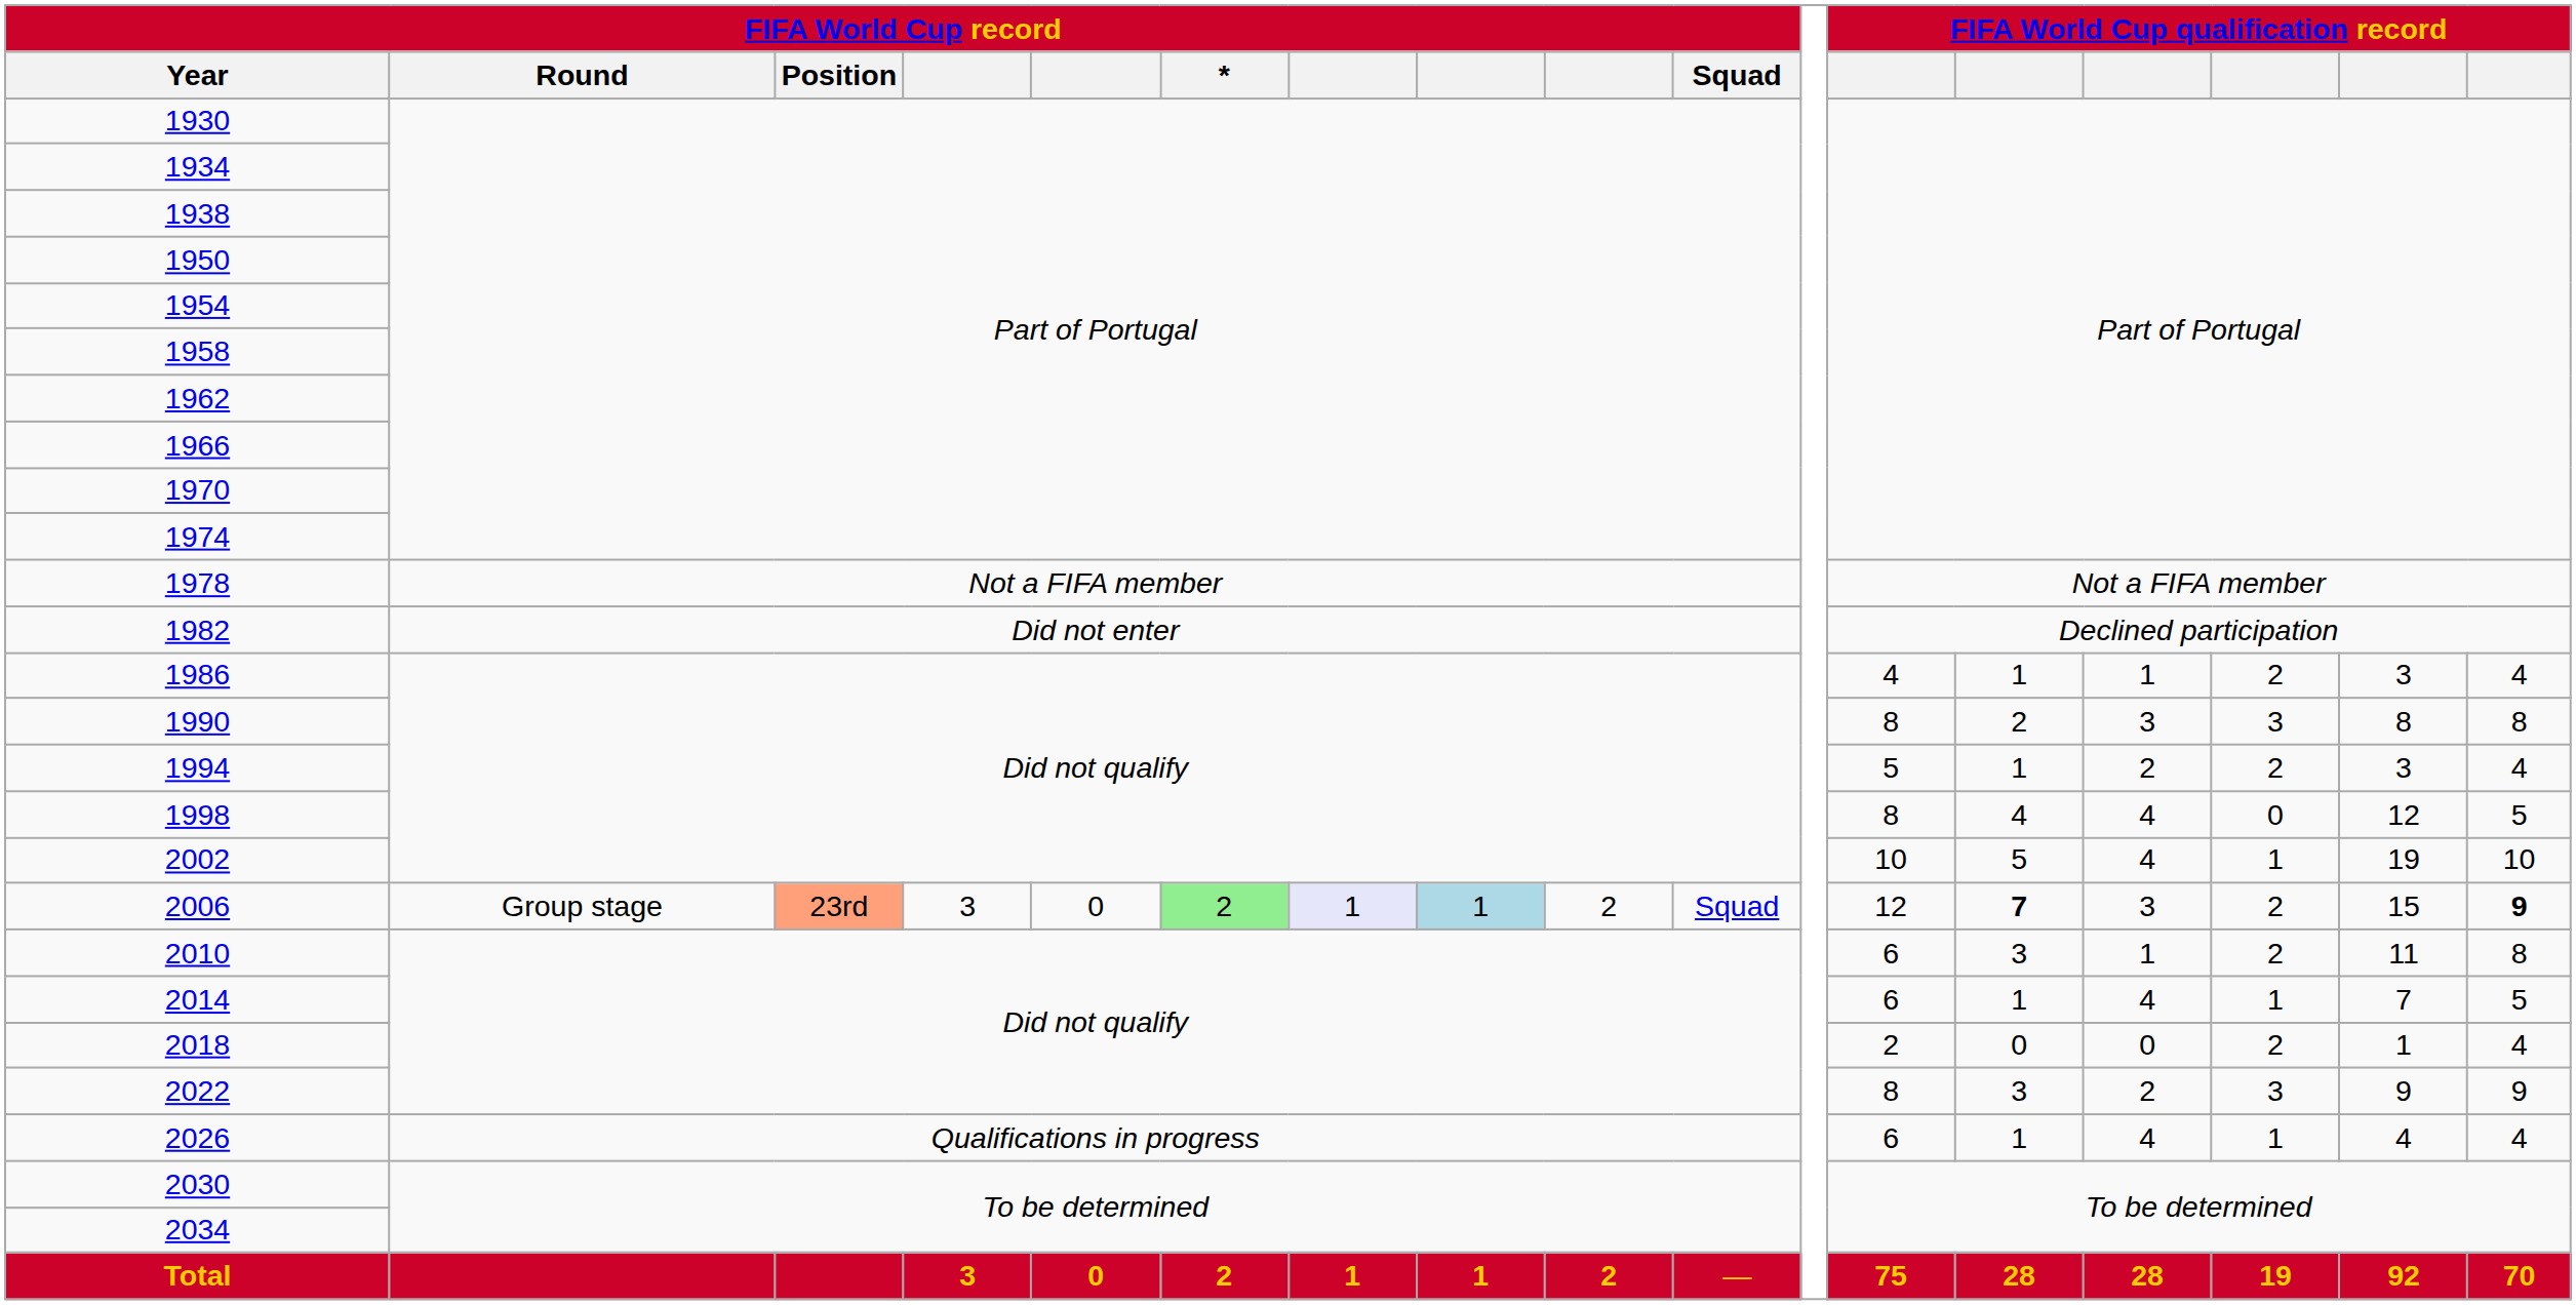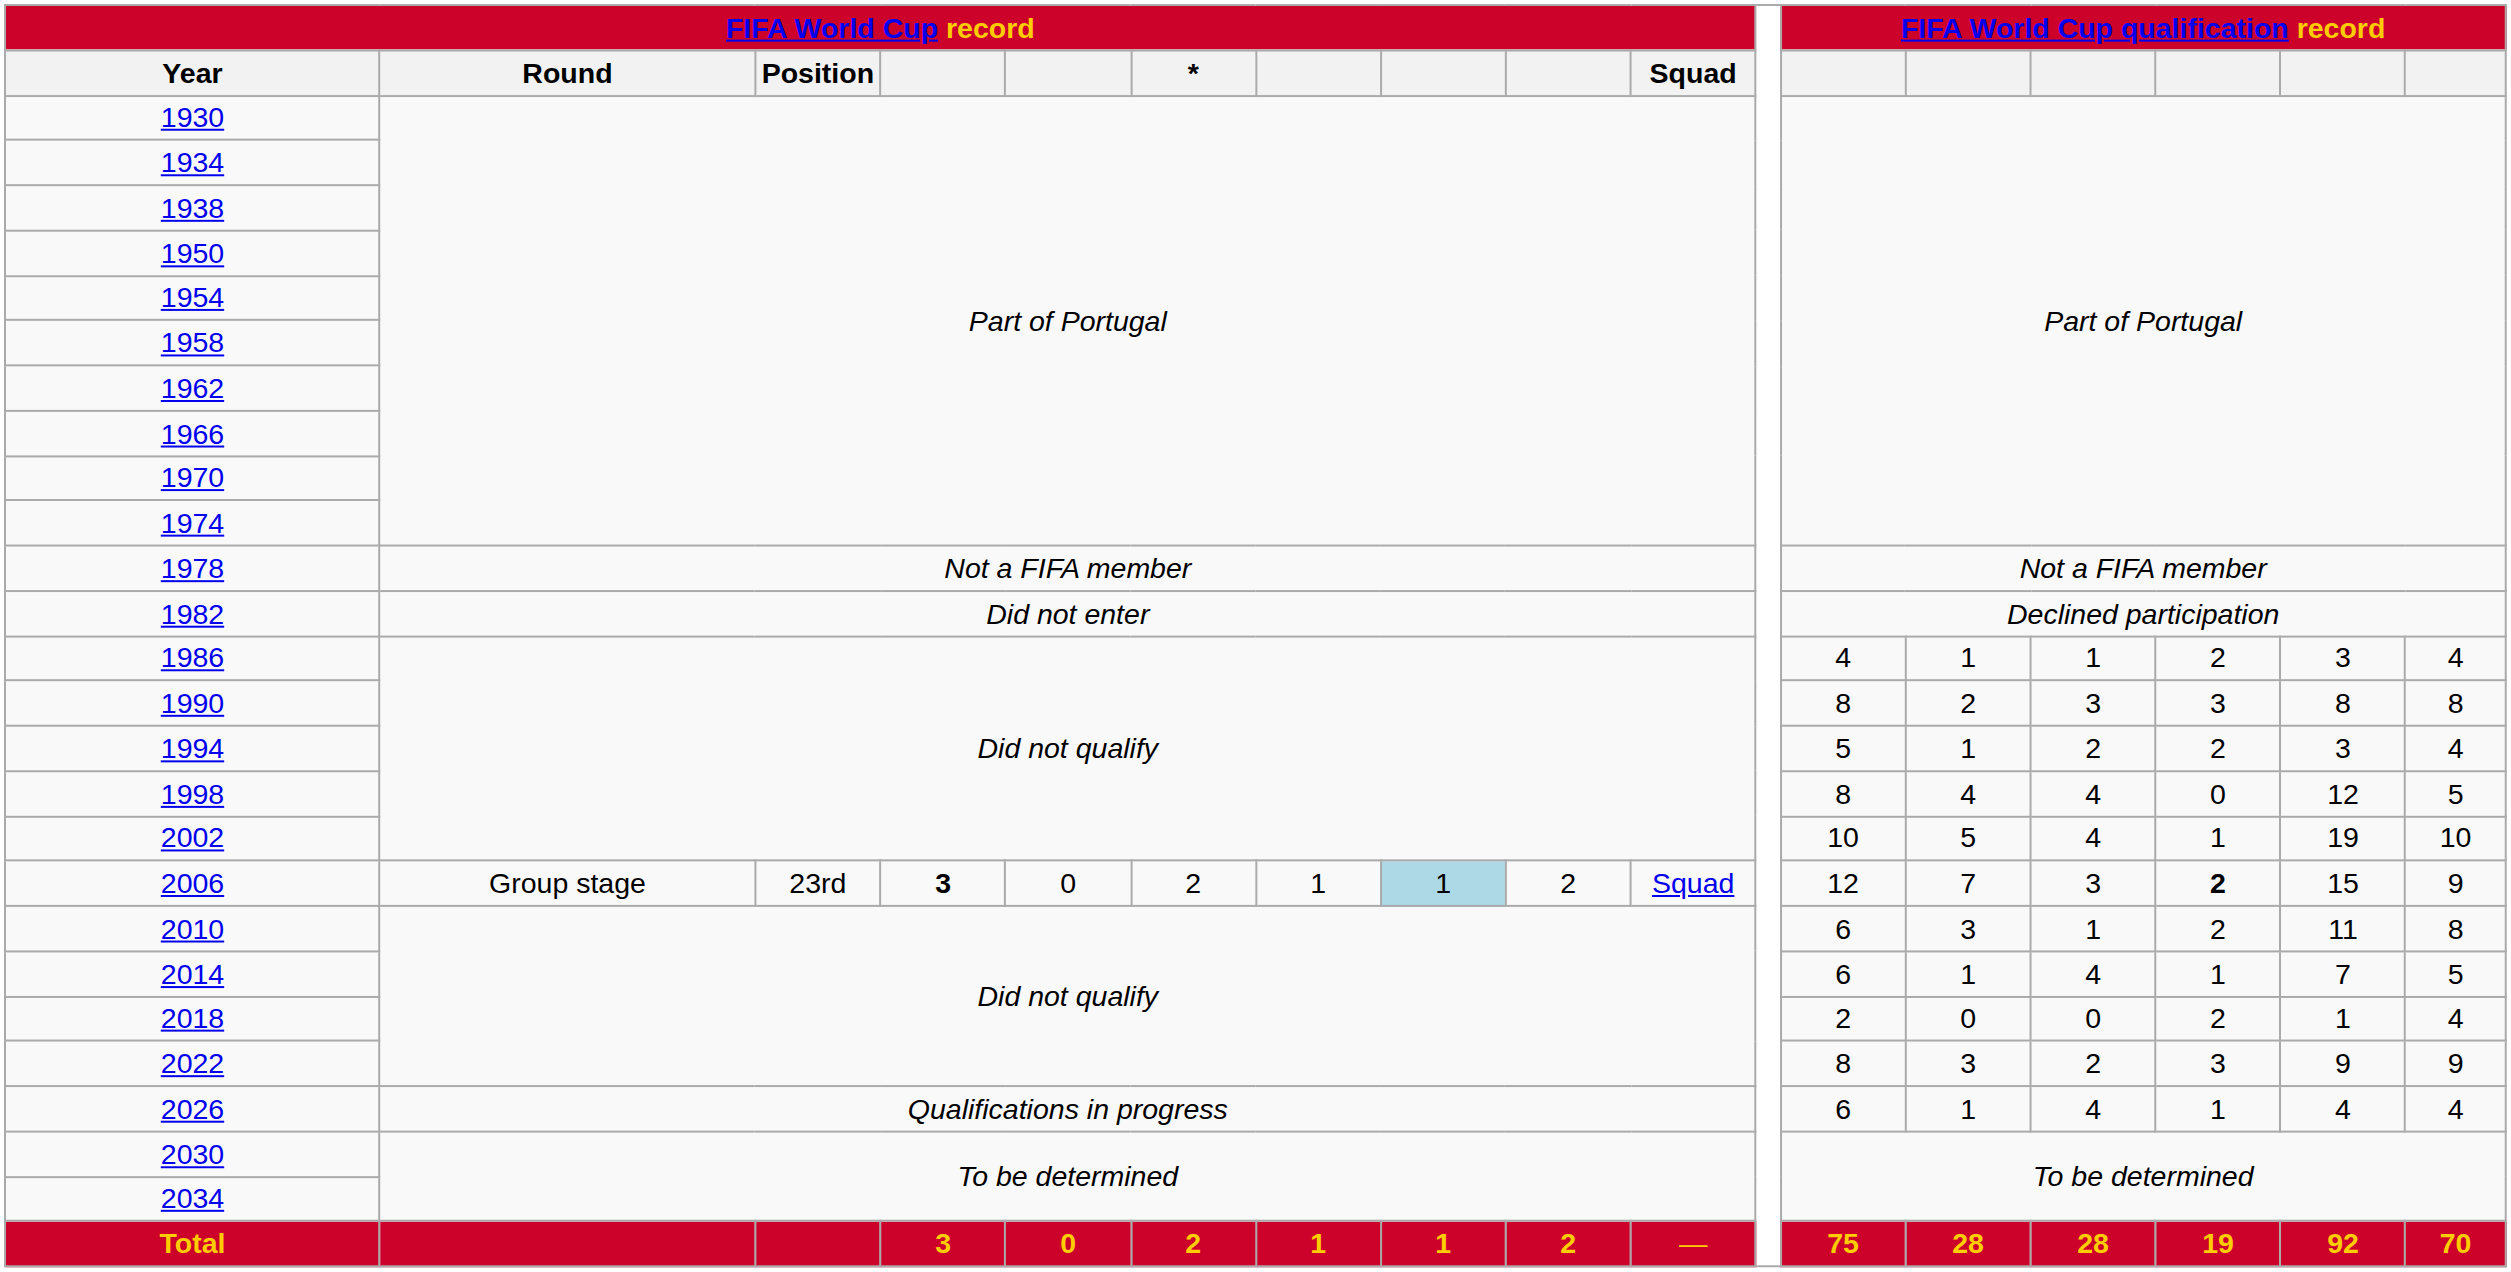2006 | FIFA World Cup record / Position: lightsalmon background -> no background
2006 | column 4: normal -> bold
2006 | FIFA World Cup record / *: lightgreen background -> no background
2006 | column 7: lavender background -> no background
2006 | column 13: bold -> normal
2006 | column 15: normal -> bold
2006 | column 17: bold -> normal
